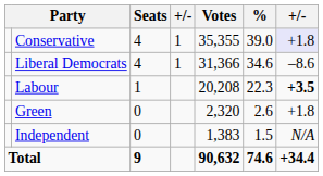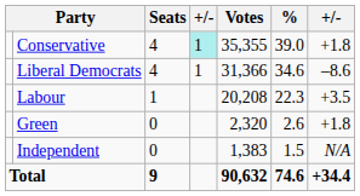Conservative | column 4: no background -> paleturquoise background
Conservative | column 7: lavender background -> no background
Labour | column 7: bold -> normal
